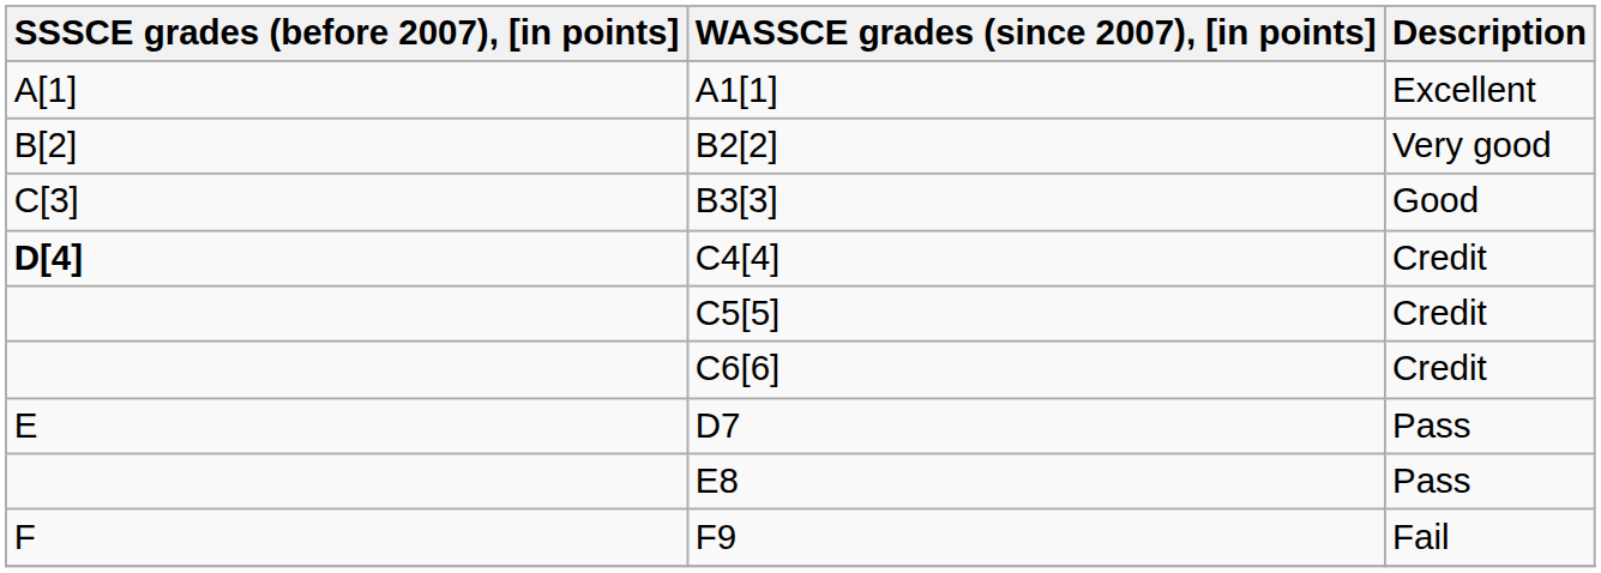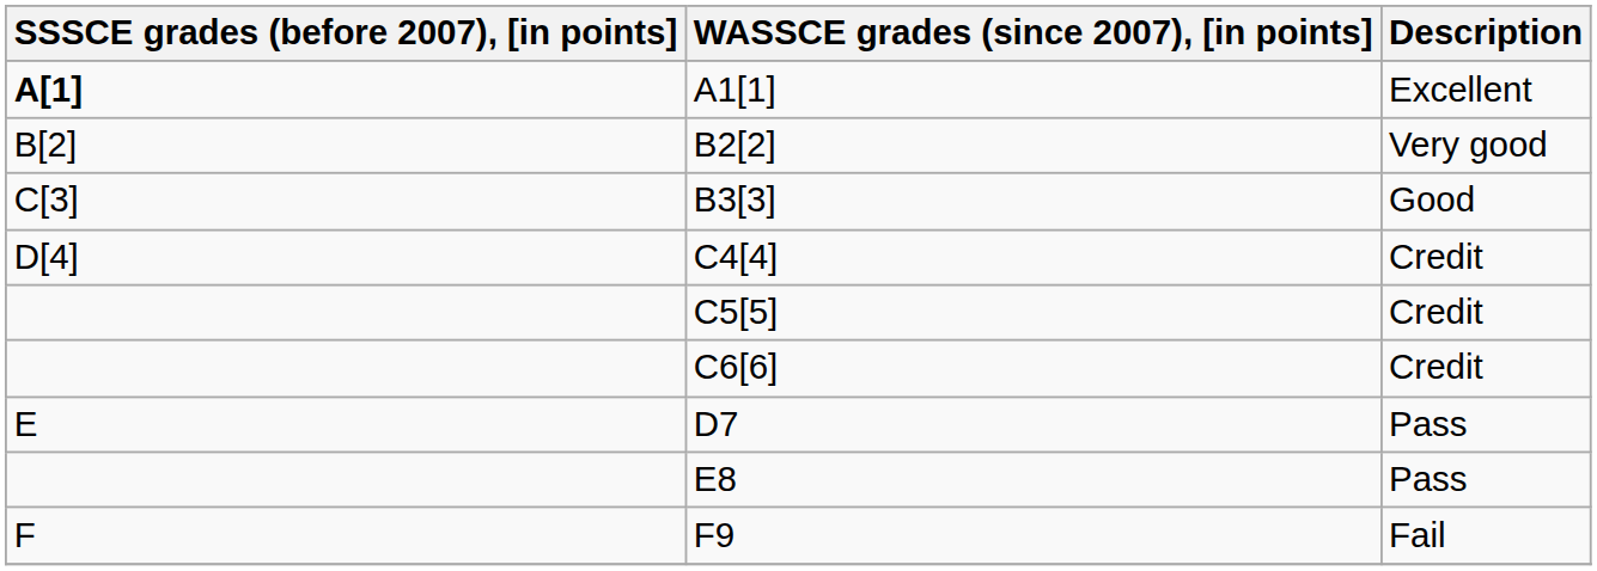A1[1] | SSSCE grades (before 2007), [in points]: normal -> bold
C4[4] | SSSCE grades (before 2007), [in points]: bold -> normal
